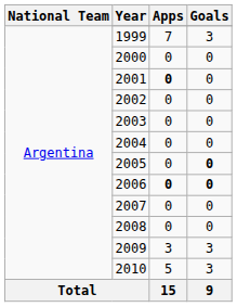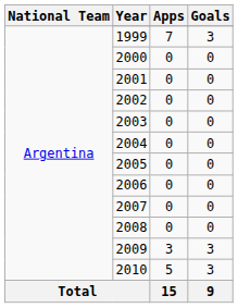2001 | Apps: bold -> normal
2005 | Goals: bold -> normal
2006 | Apps: bold -> normal
2006 | Goals: bold -> normal
